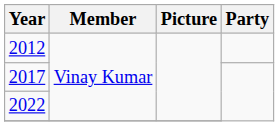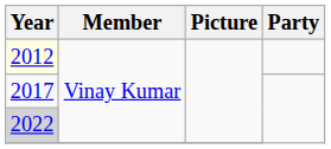2012 | Year: no background -> lightyellow background
2022 | Year: no background -> lightgrey background
